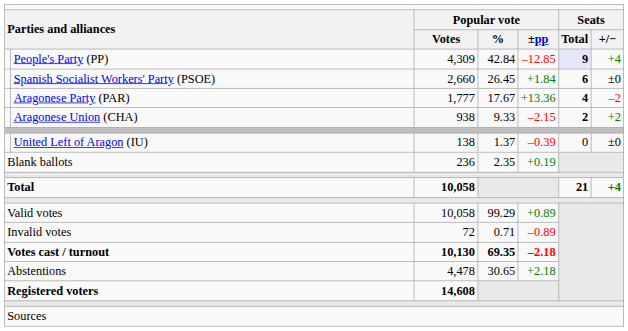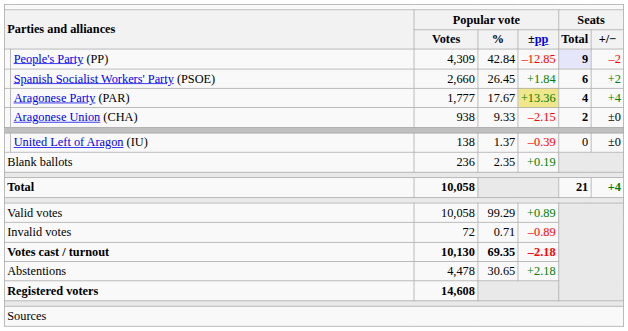People's Party (PP) | column 7: +4 -> –2
Spanish Socialist Workers' Party (PSOE) | column 7: ±0 -> +2
Aragonese Party (PAR) | column 5: no background -> khaki background
Aragonese Party (PAR) | column 7: –2 -> +4
Aragonese Union (CHA) | column 7: +2 -> ±0
